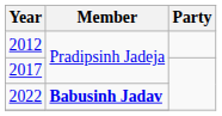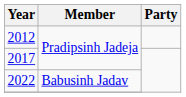2022 | Member: bold -> normal
